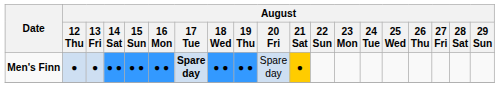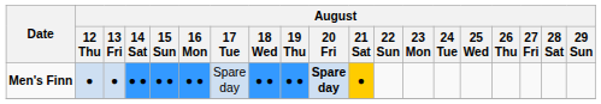Men's Finn | August / 17 Tue: bold -> normal
Men's Finn | August / 20 Fri: normal -> bold
